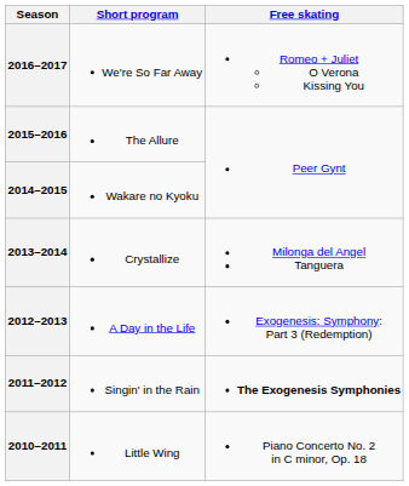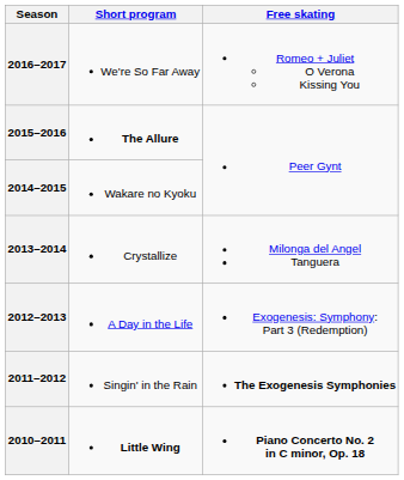2015–2016 | Short program: normal -> bold
2010–2011 | Short program: normal -> bold
2010–2011 | Free skating: normal -> bold
